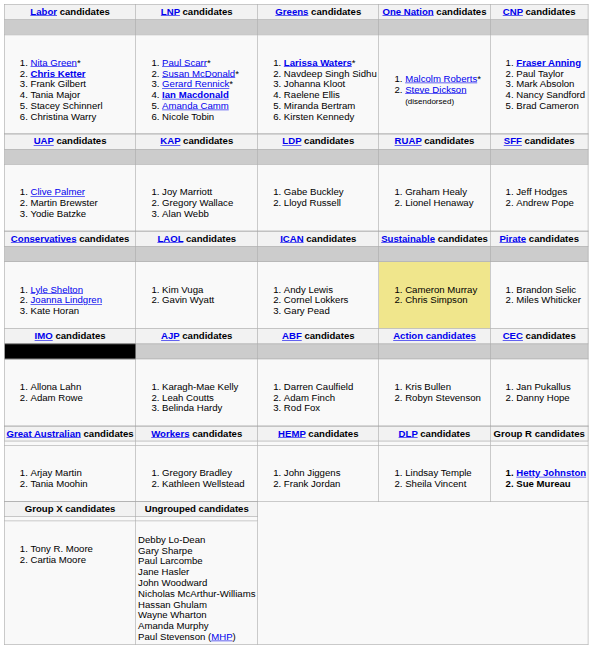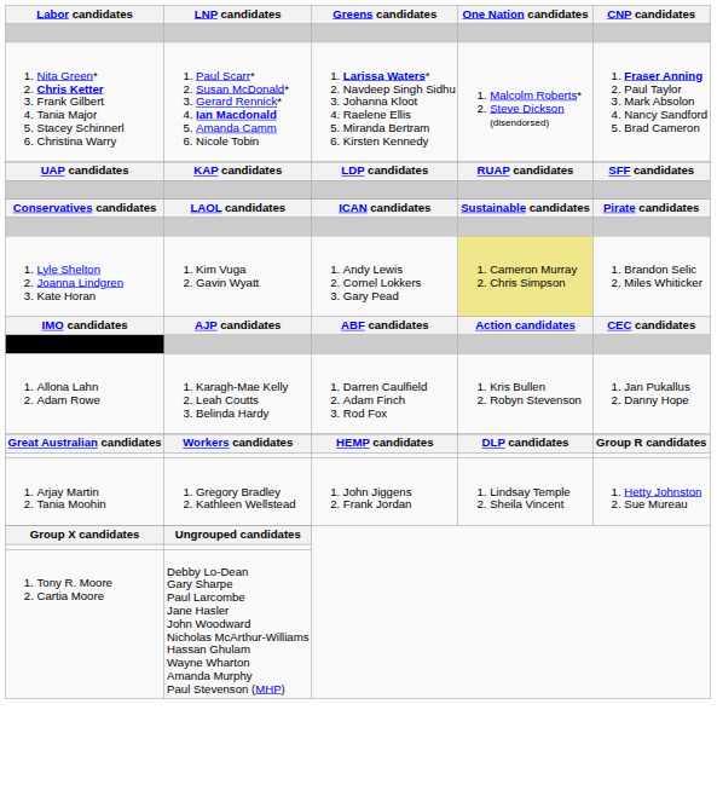- row: Clive Palmer Martin Brewster Yodie Batzke | Joy Marriott Gregory Wallace Alan Webb | Gabe Buckley Lloyd Russell | Graham Healy Lionel Henaway | Jeff Hodges Andrew Pope
Arjay Martin Tania Moohin | CNP candidates: bold -> normal
